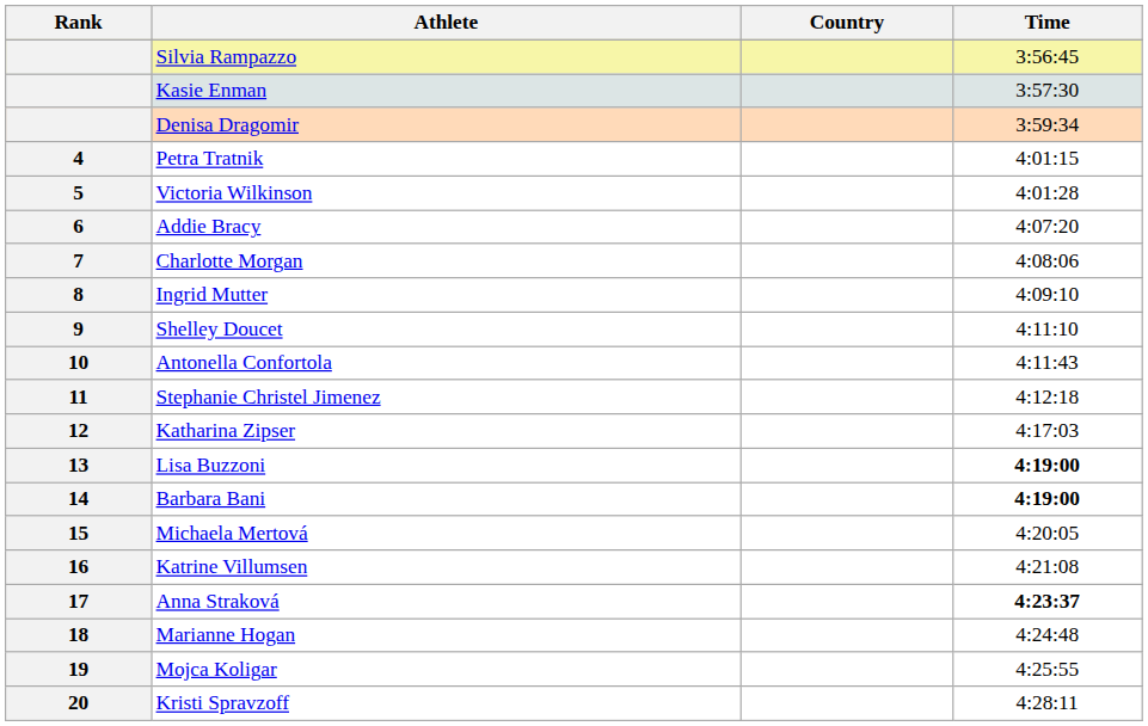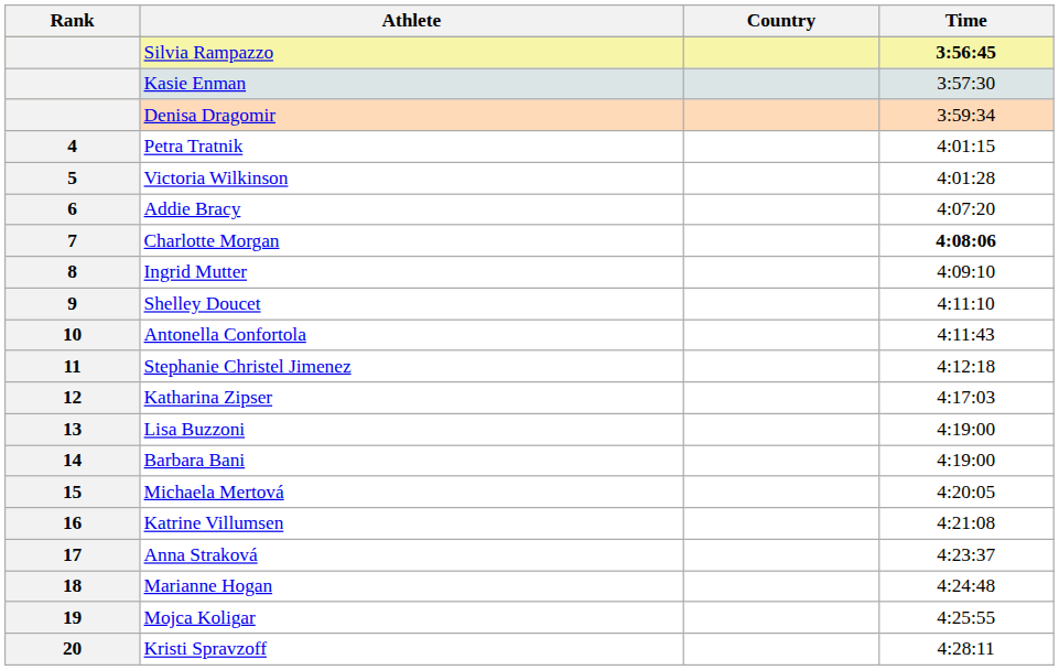Silvia Rampazzo | Time: normal -> bold
Charlotte Morgan | Time: normal -> bold
Lisa Buzzoni | Time: bold -> normal
Barbara Bani | Time: bold -> normal
Anna Straková | Time: bold -> normal
